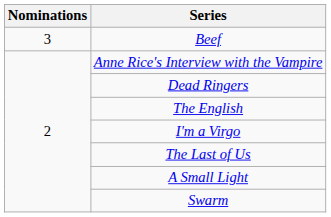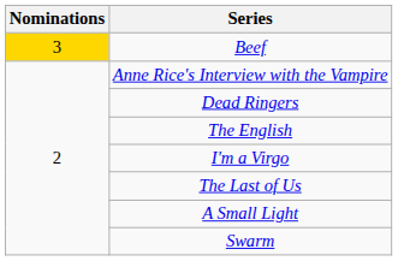Beef | Nominations: no background -> gold background
